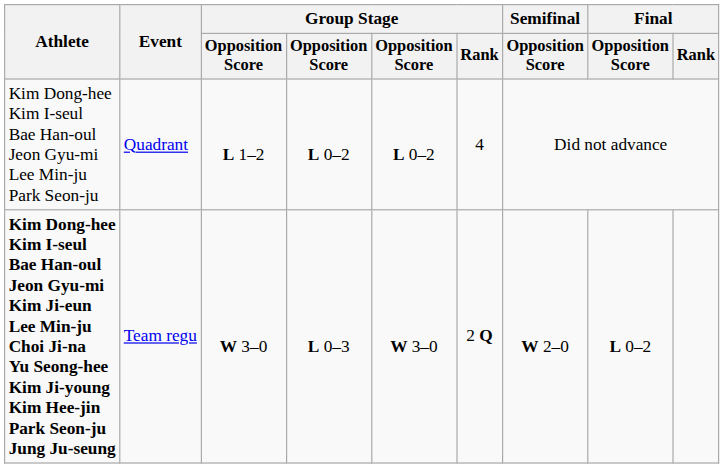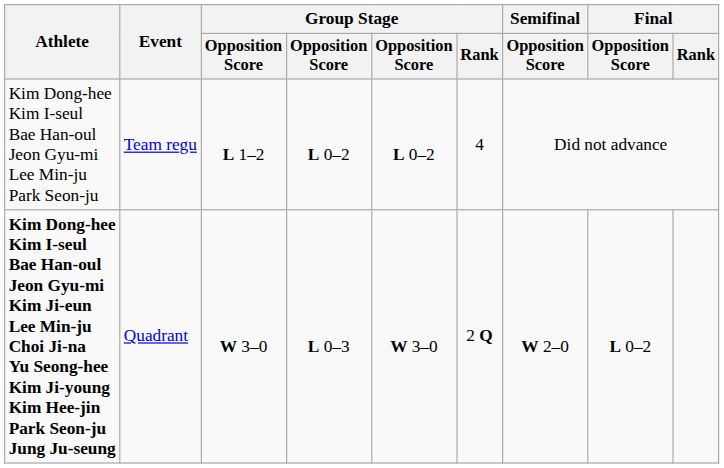row 3 | Event: Quadrant -> Team regu
row 4 | Event: Team regu -> Quadrant
